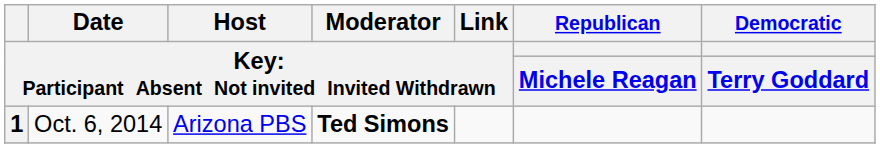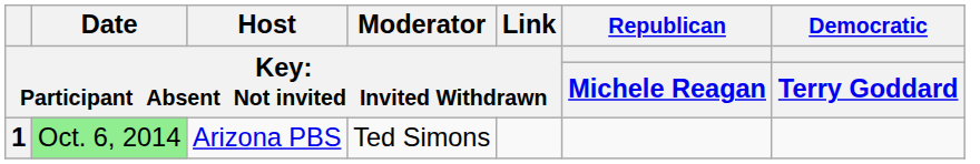1 | column 2: no background -> lightgreen background
1 | column 4: bold -> normal
